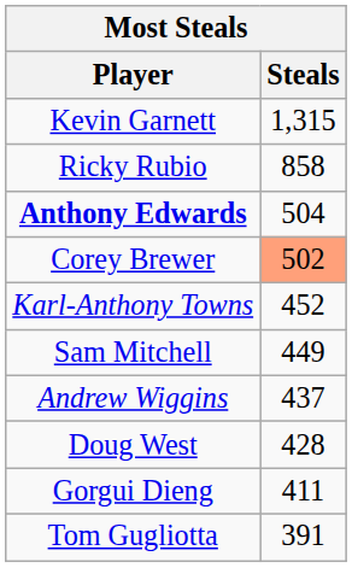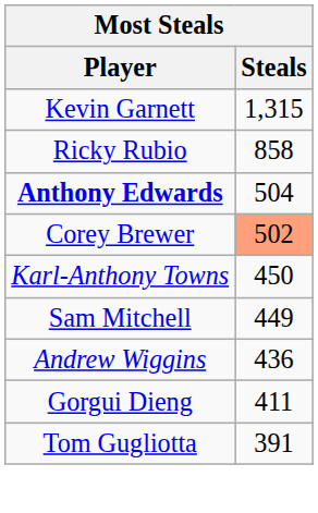Karl-Anthony Towns | Steals: 452 -> 450
Andrew Wiggins | Steals: 437 -> 436
- row: Doug West | 428
